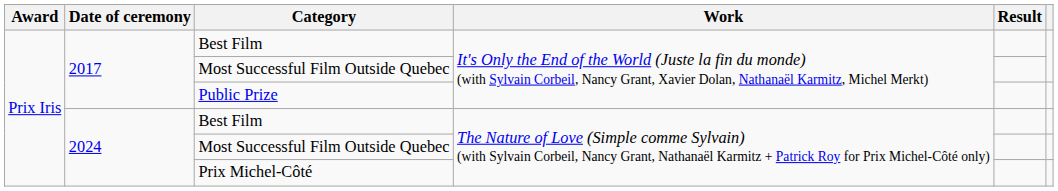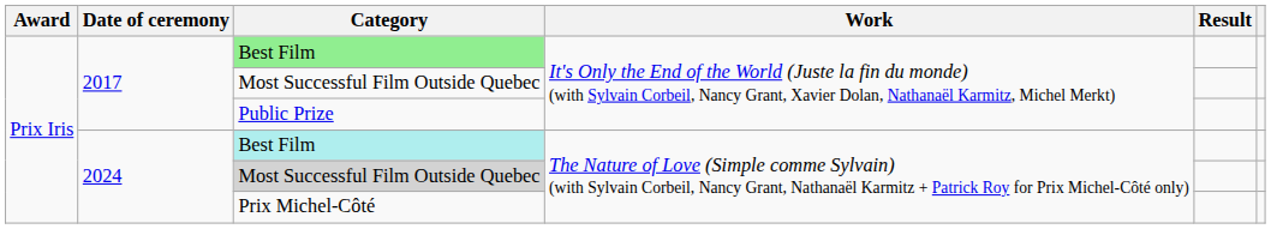2017 / Best Film | Category: no background -> lightgreen background
2024 / Best Film | Category: no background -> paleturquoise background
2024 / Most Successful Film Outside Quebec | Category: no background -> lightgrey background
